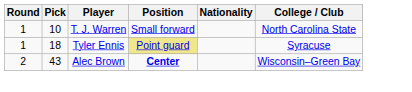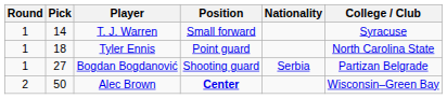T. J. Warren | Pick: 10 -> 14
T. J. Warren | College / Club: North Carolina State -> Syracuse
Tyler Ennis | Position: khaki background -> no background
Tyler Ennis | College / Club: Syracuse -> North Carolina State
+ row: 1 | 27 | Bogdan Bogdanović | Shooting guard | Serbia | Partizan Belgrade
Alec Brown | Pick: 43 -> 50
